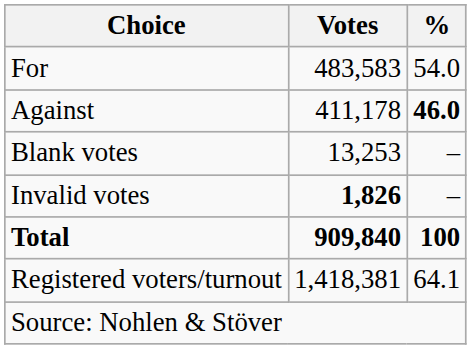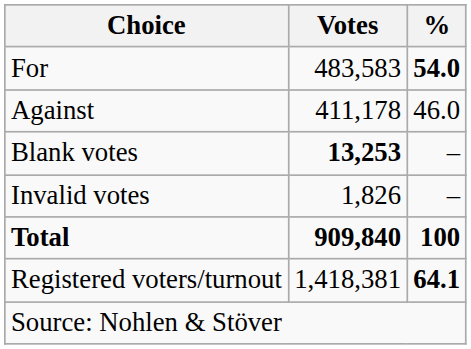For | %: normal -> bold
Against | %: bold -> normal
Blank votes | Votes: normal -> bold
Invalid votes | Votes: bold -> normal
Registered voters/turnout | %: normal -> bold
